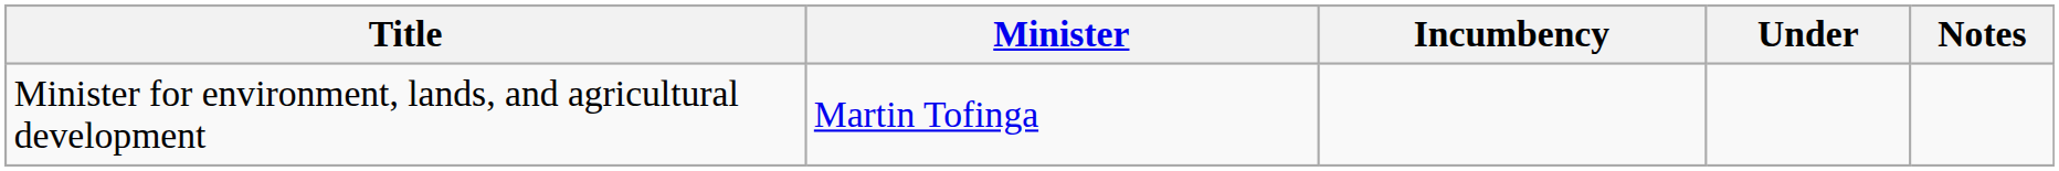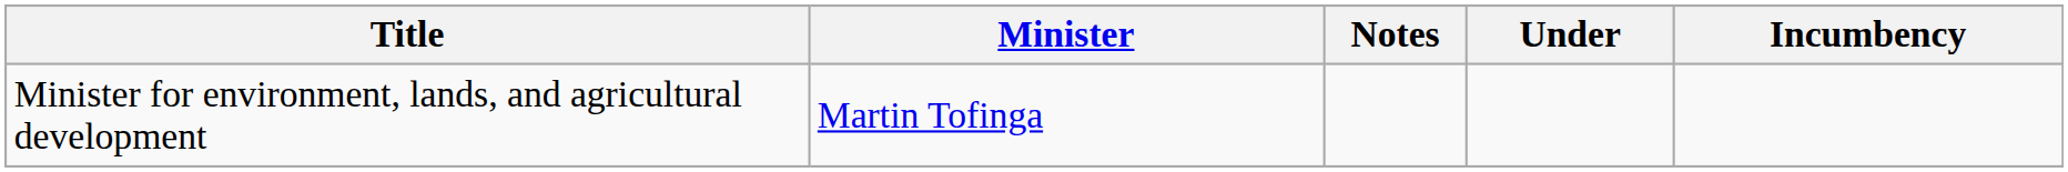columns swapped: Incumbency <-> Notes
